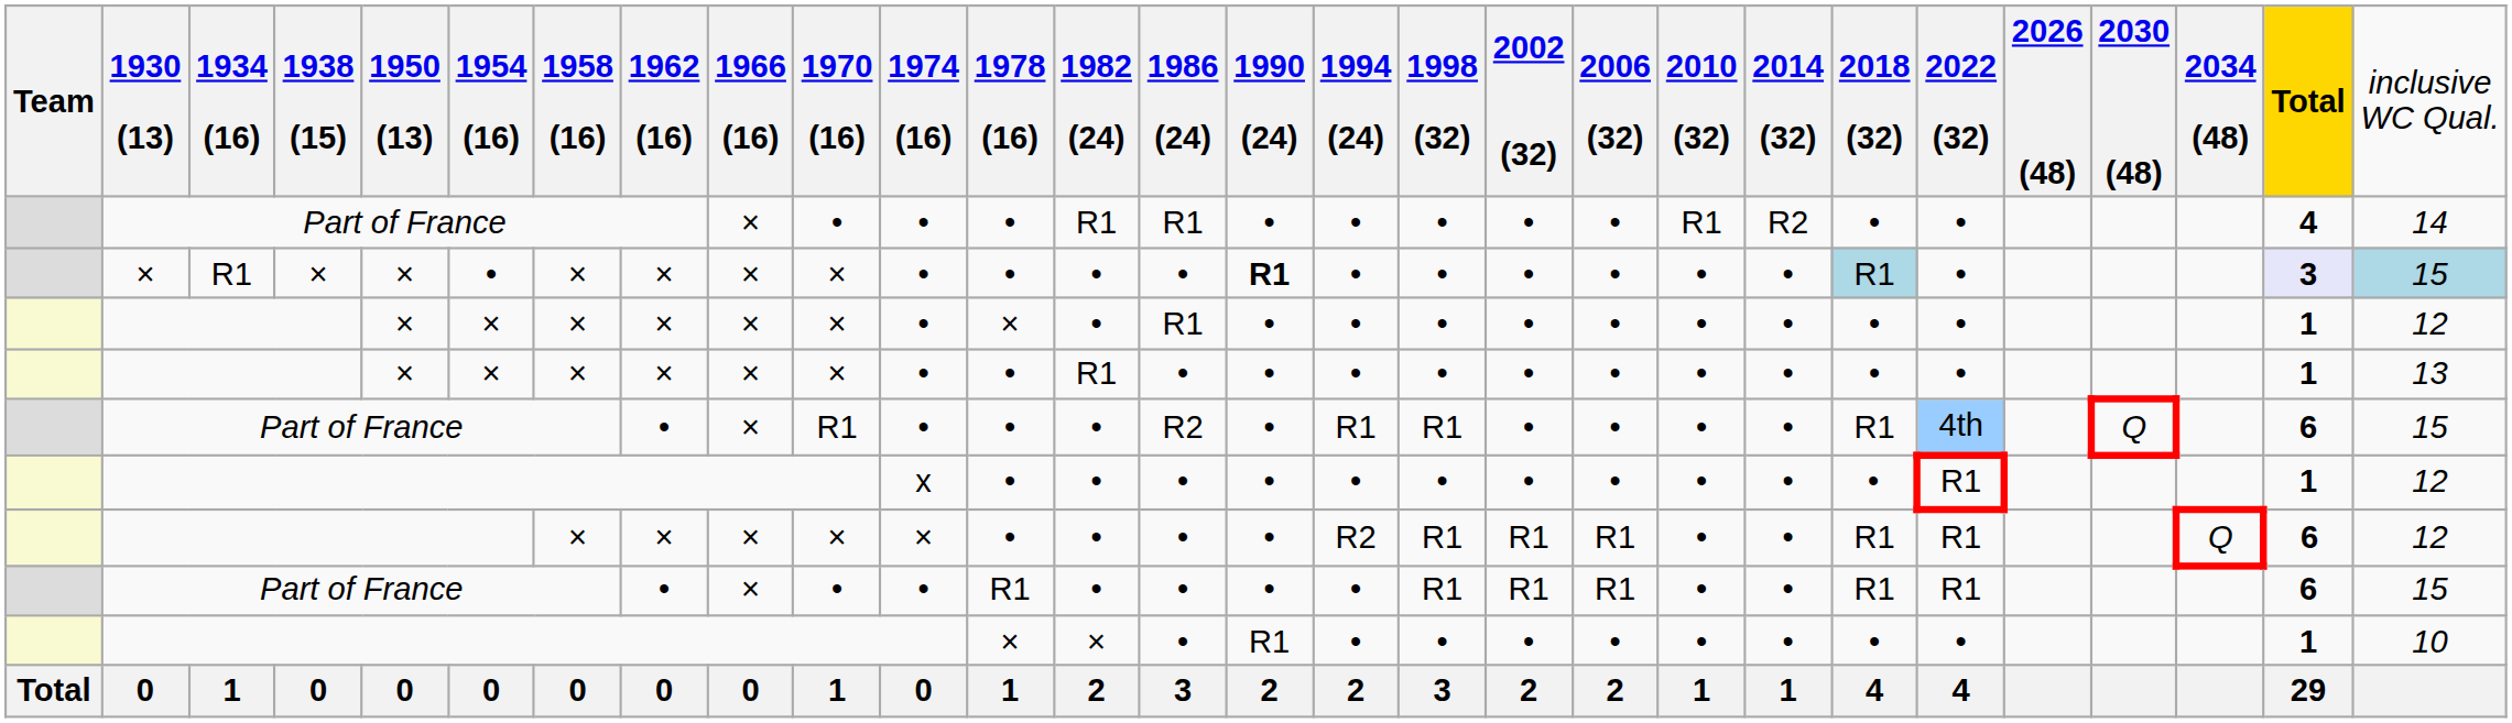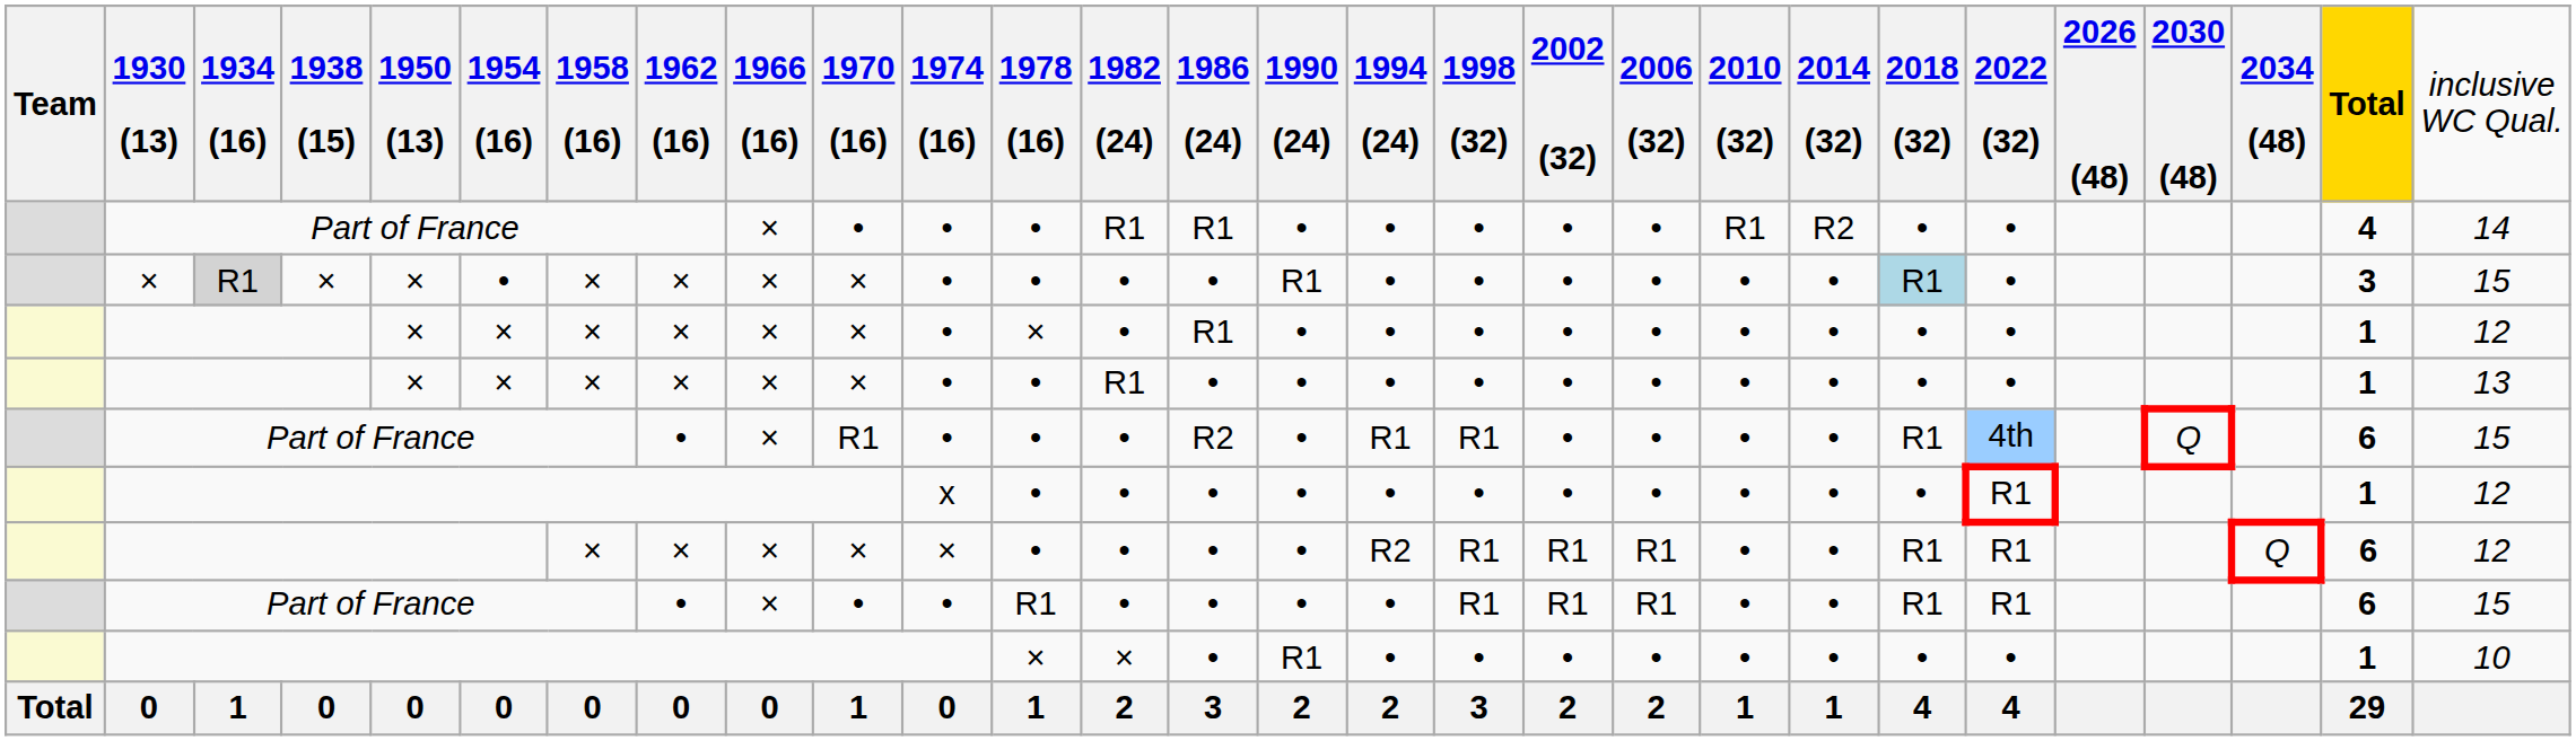row 3 | column 3: no background -> lightgrey background
row 3 | column 15: bold -> normal
row 3 | column 27: lavender background -> no background
row 3 | column 28: lightblue background -> no background
